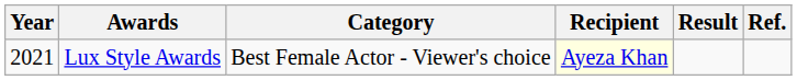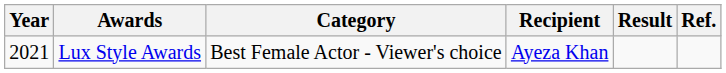Lux Style Awards | Recipient: lightyellow background -> no background
